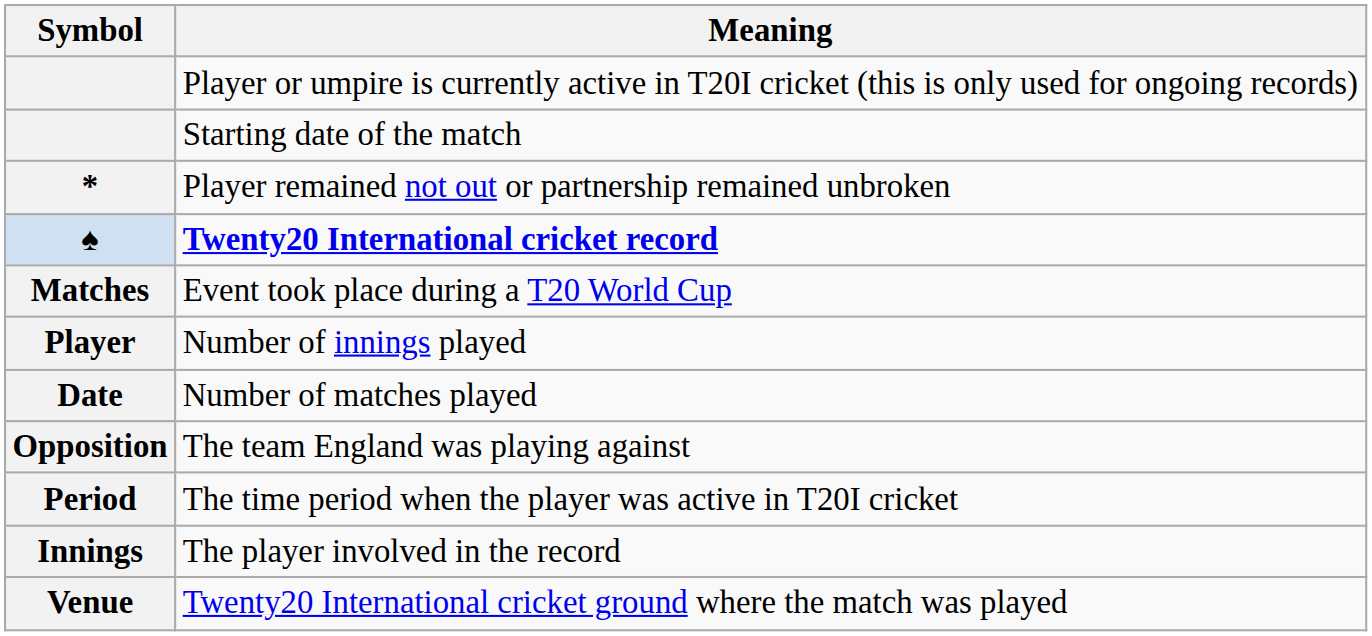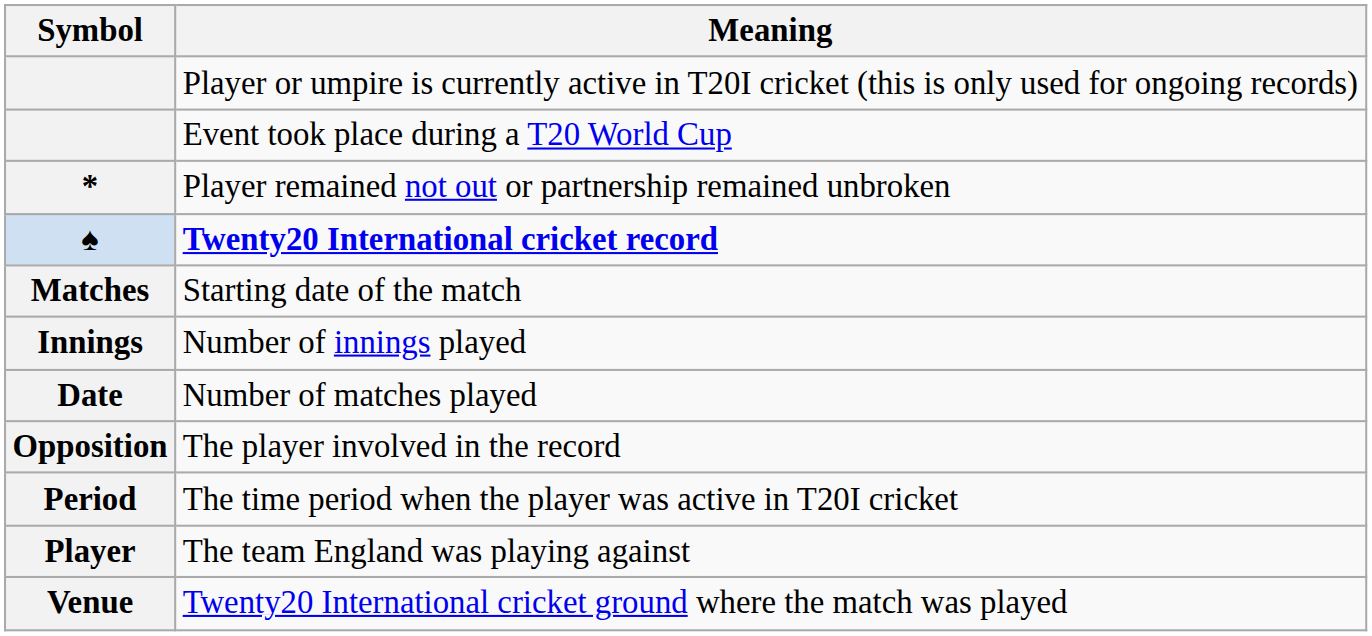row 3 | Meaning: Starting date of the match -> Event took place during a T20 World Cup
row 6 | Meaning: Event took place during a T20 World Cup -> Starting date of the match
row 7 | Symbol: Player -> Innings
row 9 | Meaning: The team England was playing against -> The player involved in the record
row 11 | Symbol: Innings -> Player
row 11 | Meaning: The player involved in the record -> The team England was playing against
